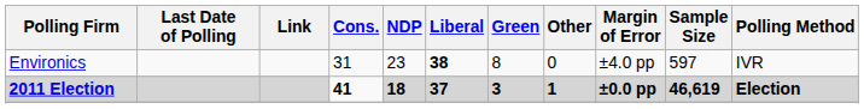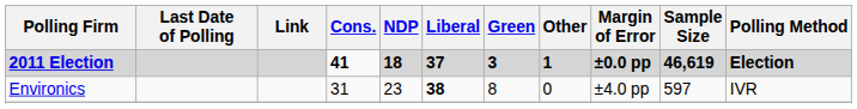rows swapped: Environics <-> 2011 Election
